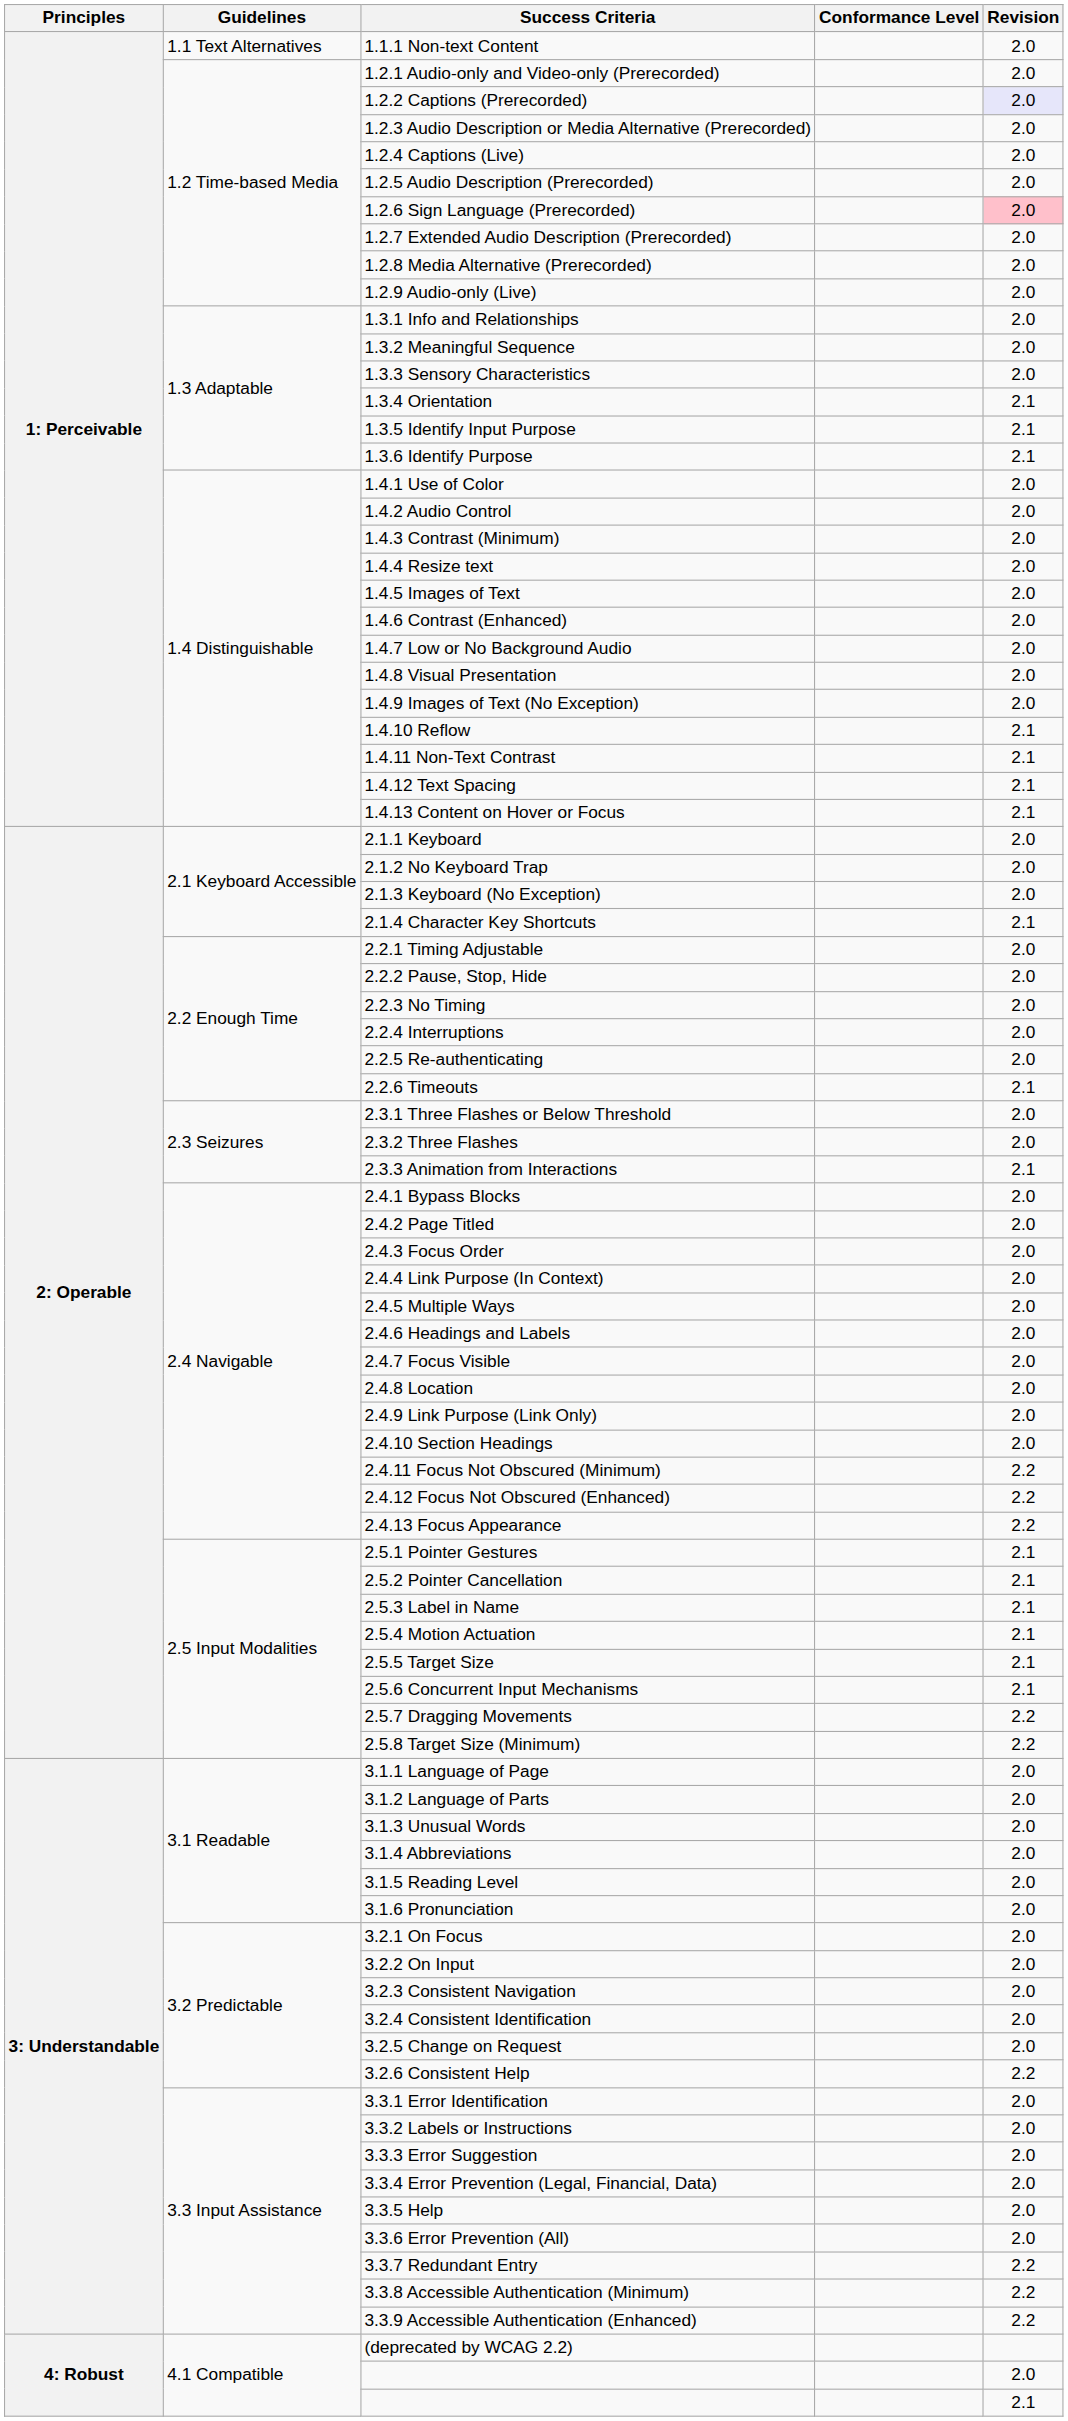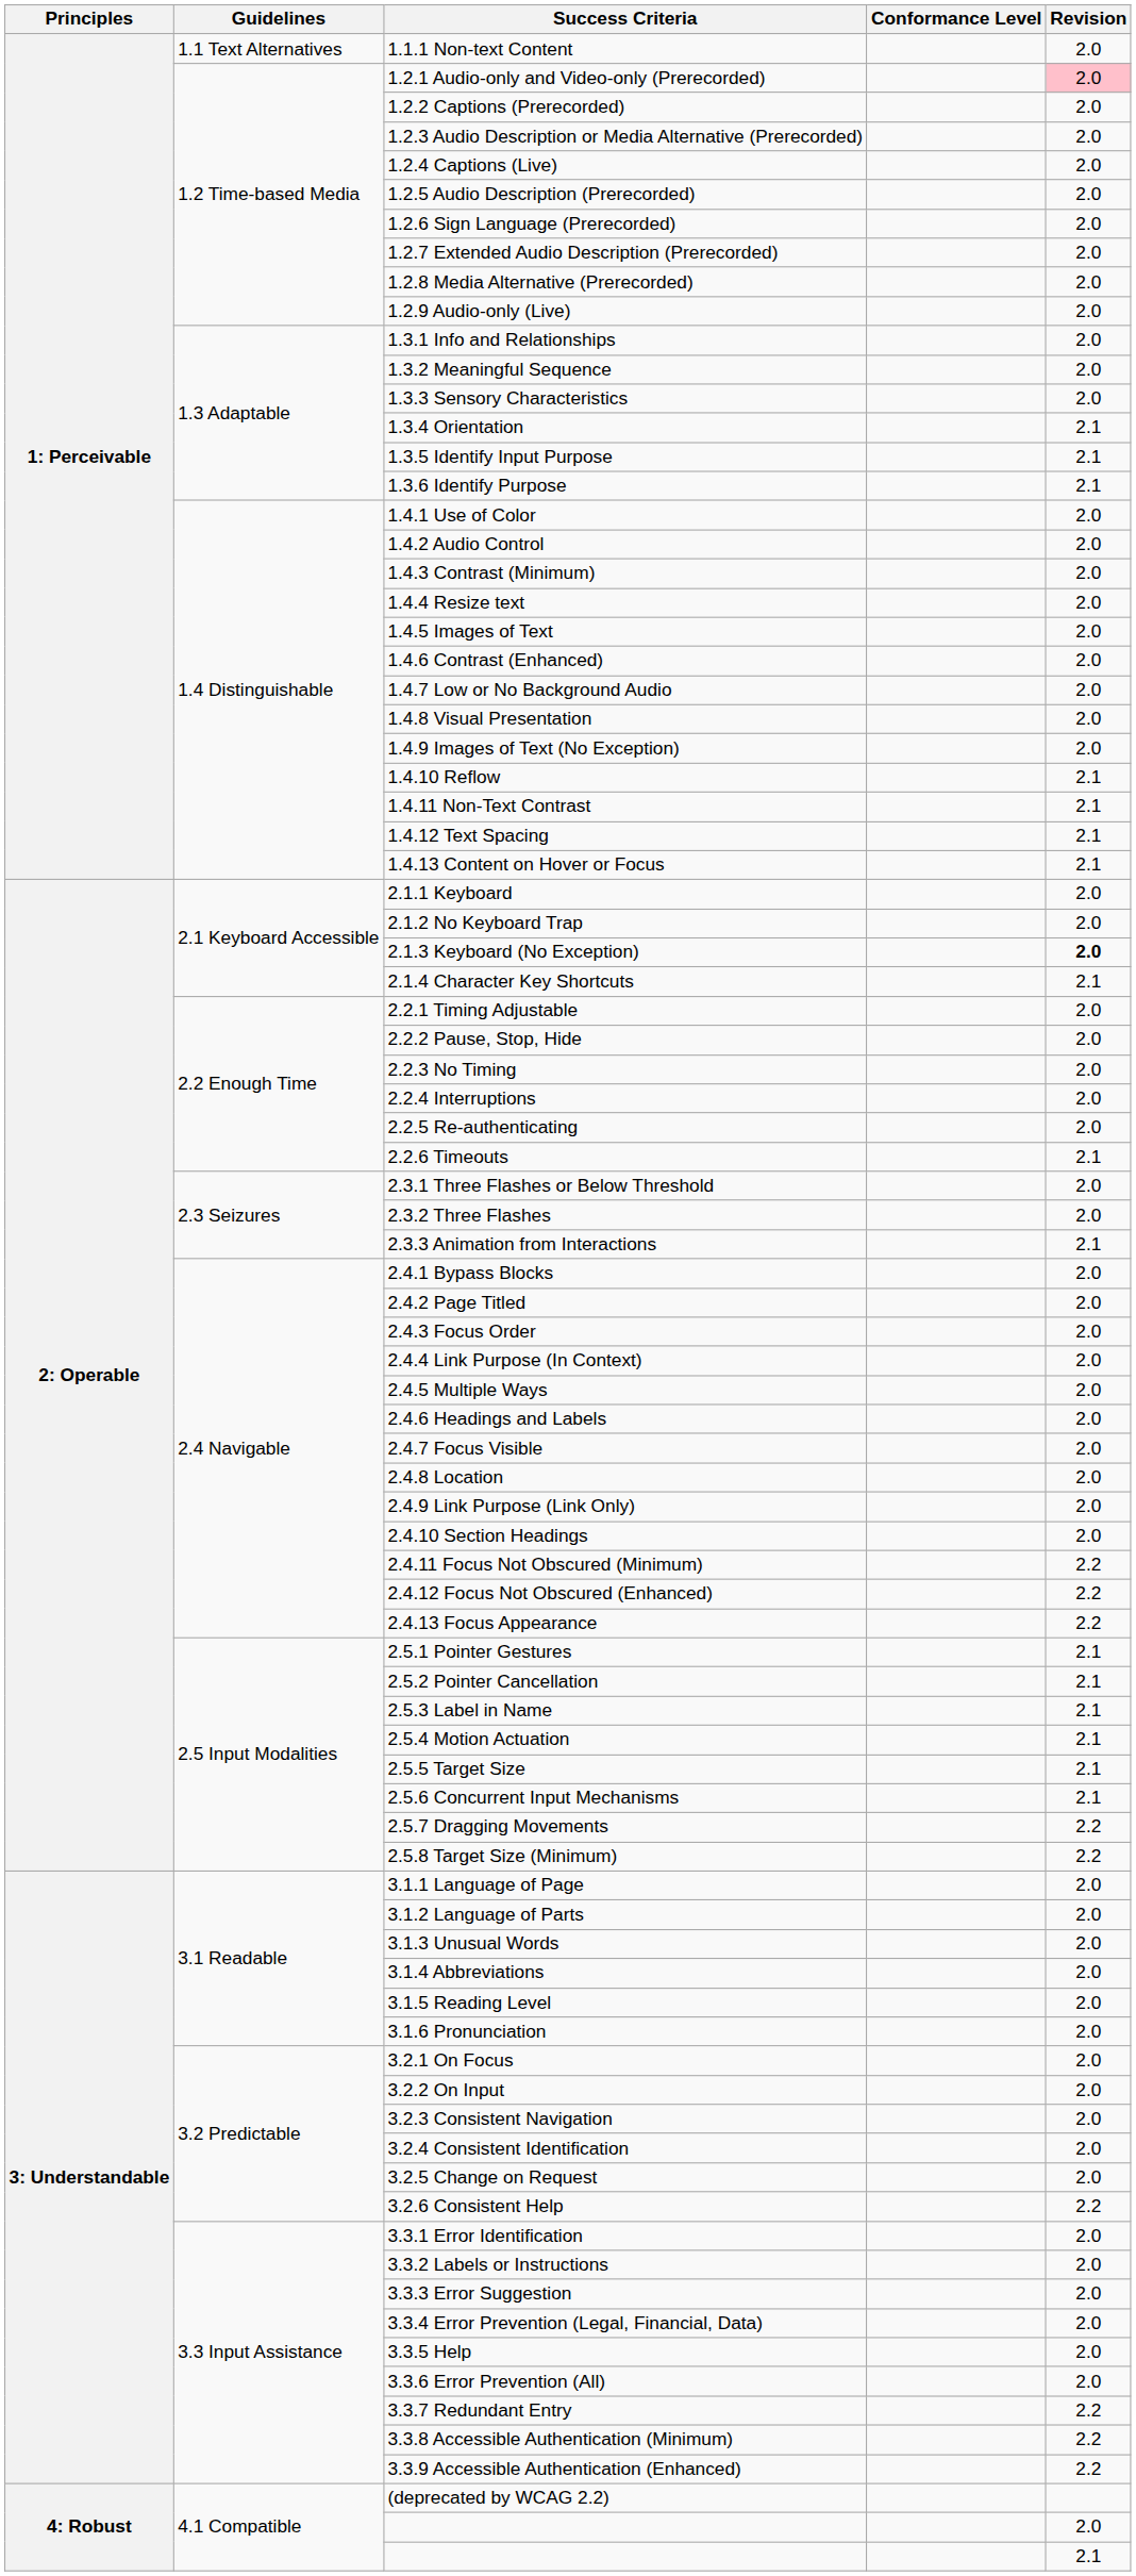1.2.1 Audio-only and Video-only (Prerecorded) | Revision: no background -> pink background
1.2.2 Captions (Prerecorded) | Revision: lavender background -> no background
1.2.6 Sign Language (Prerecorded) | Revision: pink background -> no background
2.1.3 Keyboard (No Exception) | Revision: normal -> bold
